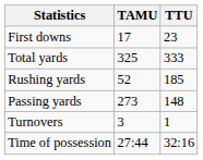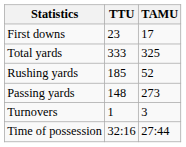columns swapped: TAMU <-> TTU
